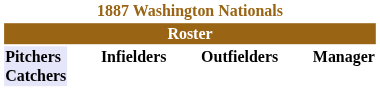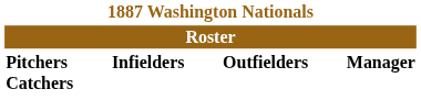Pitchers Catchers | column 1: lavender background -> no background
